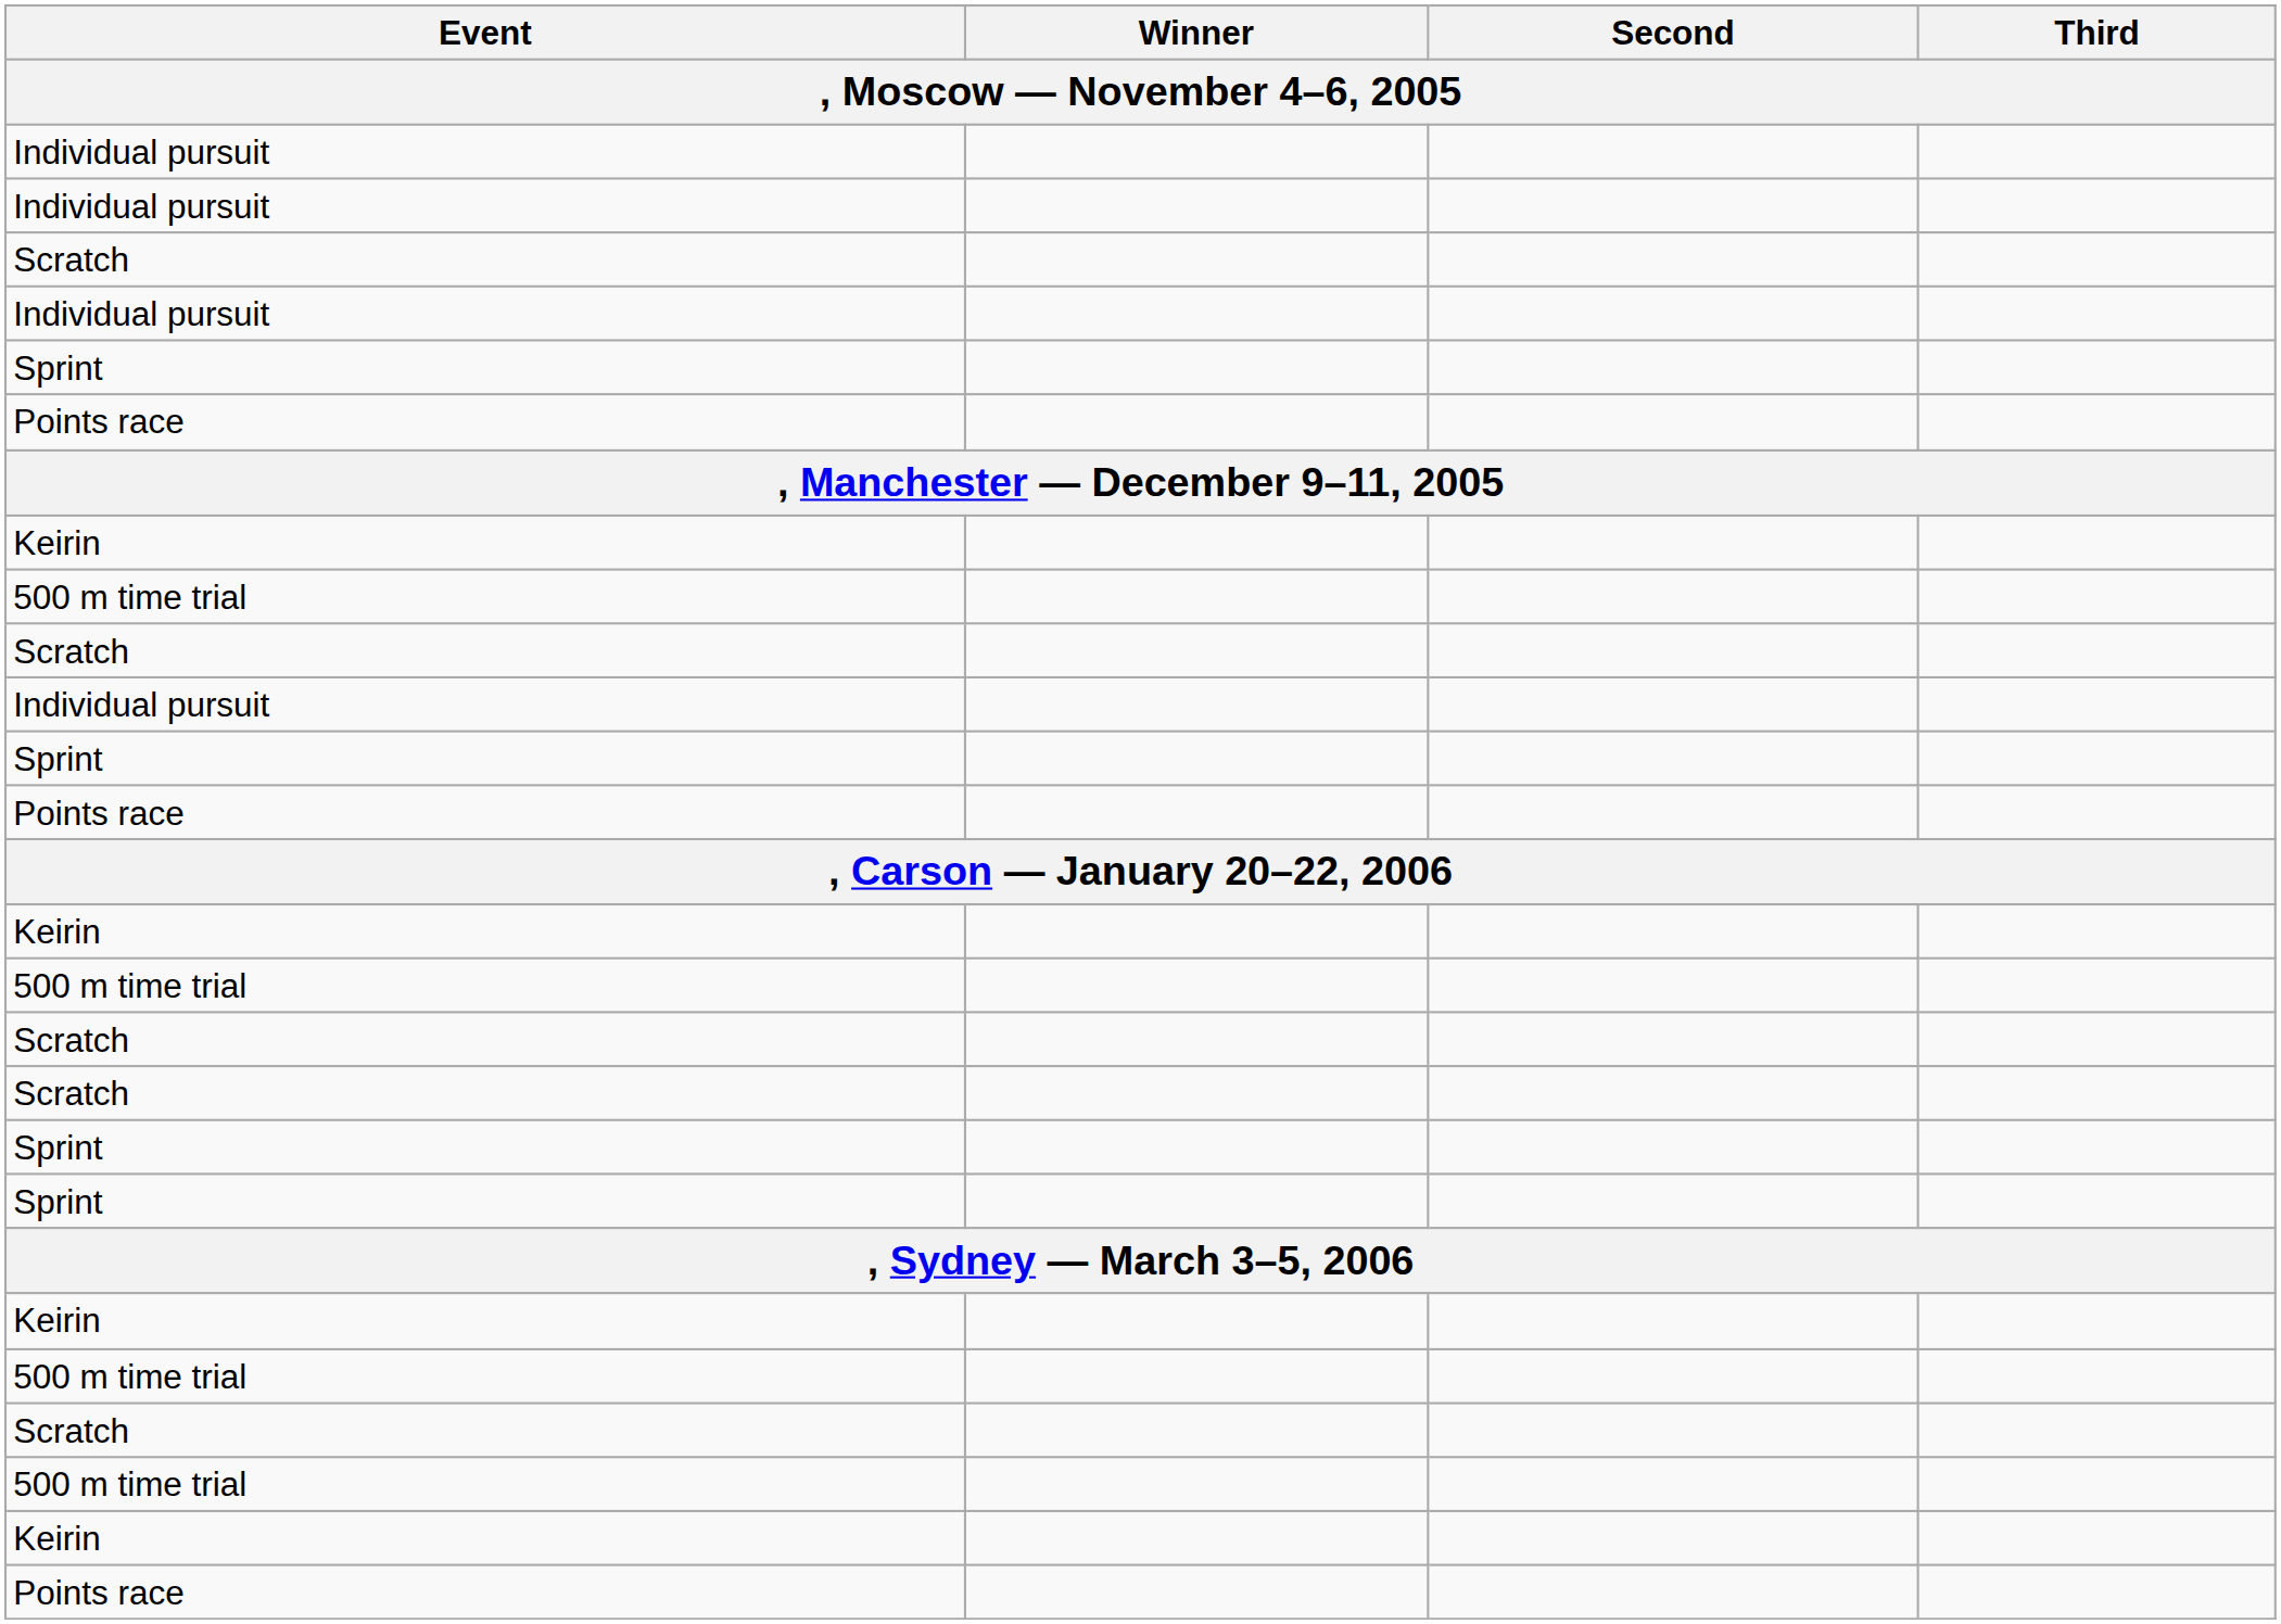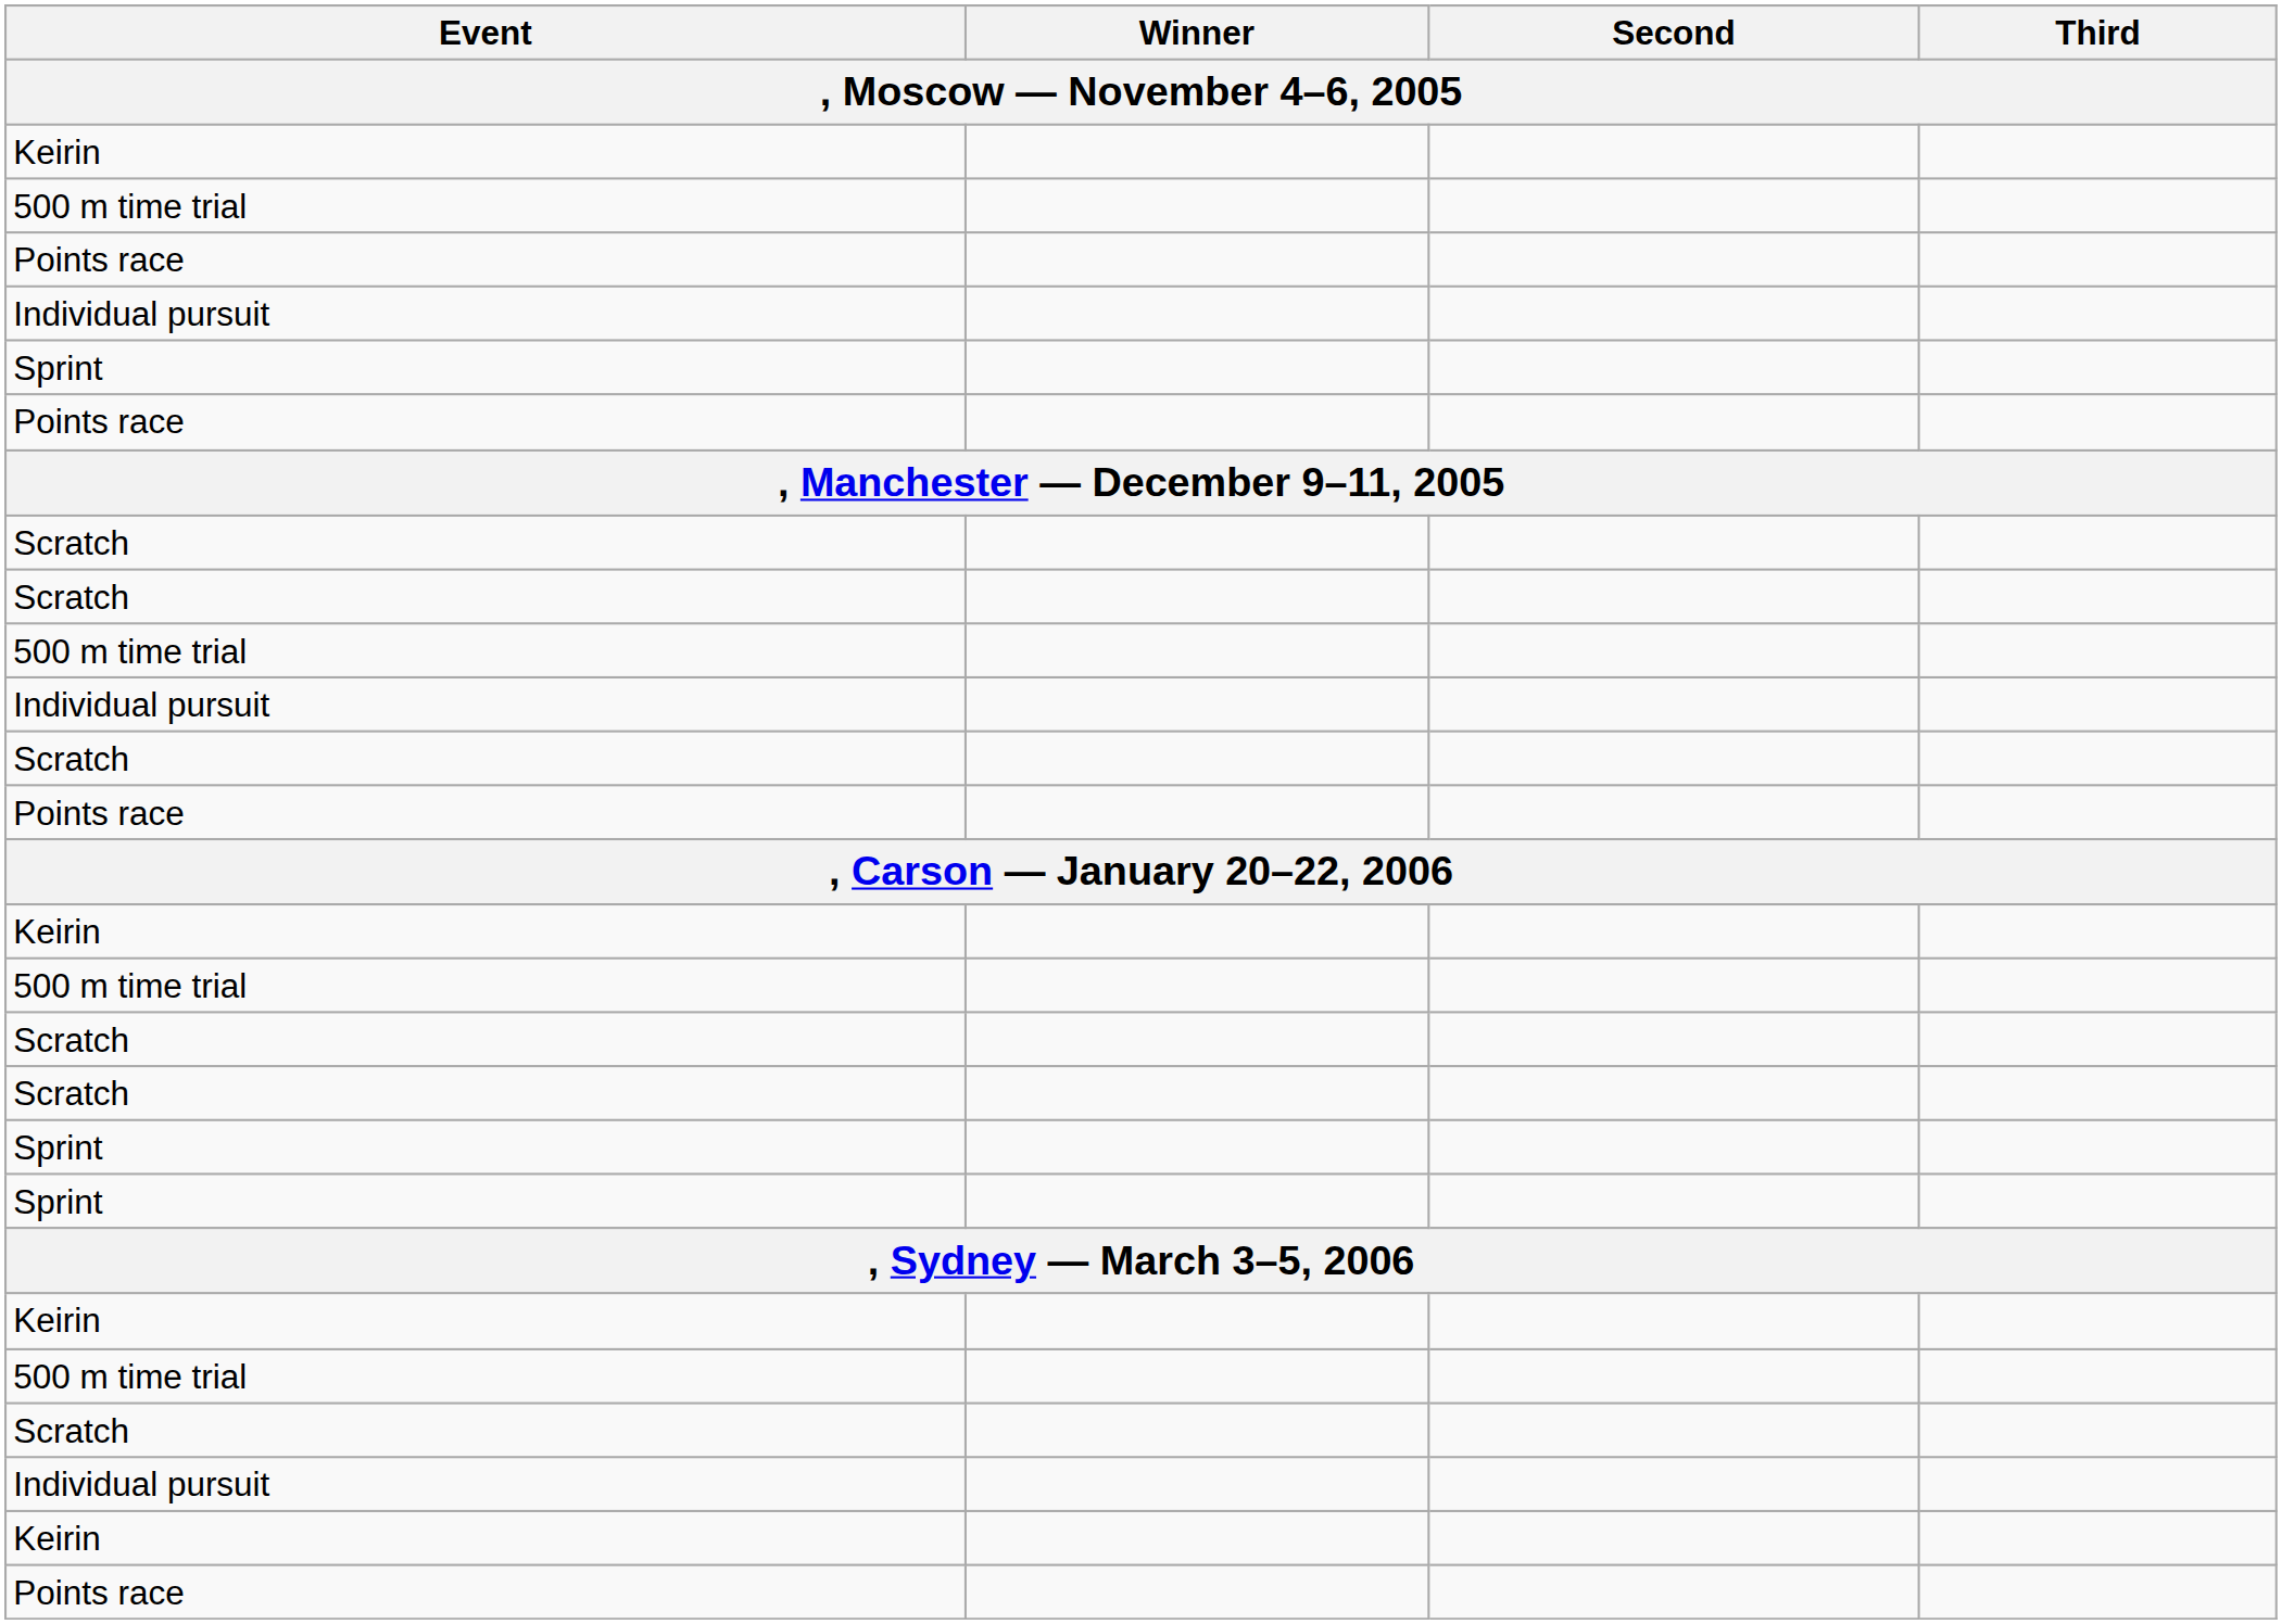row 3 | Event: Individual pursuit -> Keirin
row 4 | Event: Individual pursuit -> 500 m time trial
row 5 | Event: Scratch -> Points race
row 10 | Event: Keirin -> Scratch
row 11 | Event: 500 m time trial -> Scratch
row 12 | Event: Scratch -> 500 m time trial
row 14 | Event: Sprint -> Scratch
row 27 | Event: 500 m time trial -> Individual pursuit
